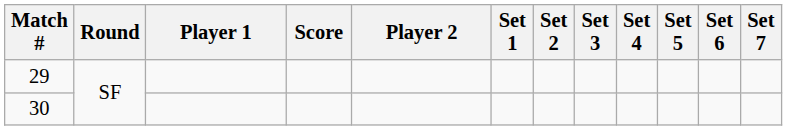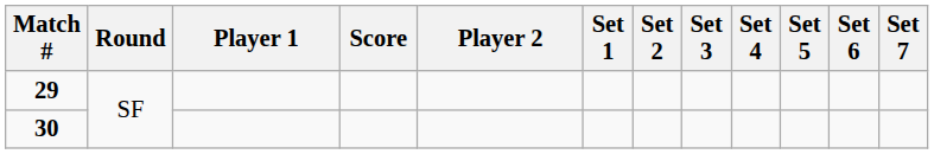29 | Match #: normal -> bold
30 | Match #: normal -> bold
